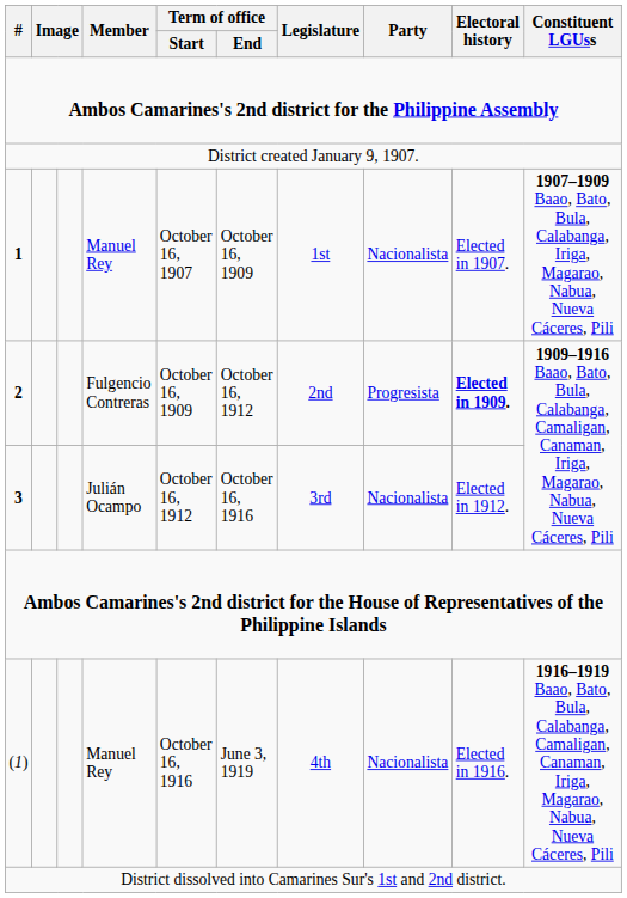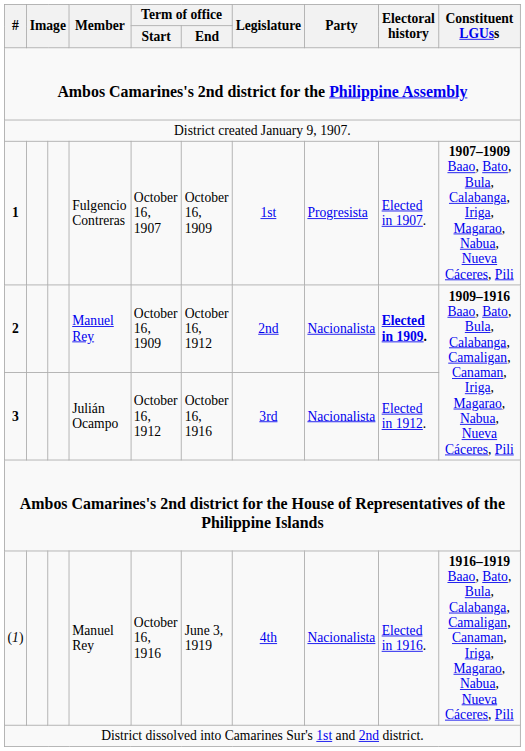1 | Member: Manuel Rey -> Fulgencio Contreras
1 | Party: Nacionalista -> Progresista
2 | Member: Fulgencio Contreras -> Manuel Rey
2 | Party: Progresista -> Nacionalista
